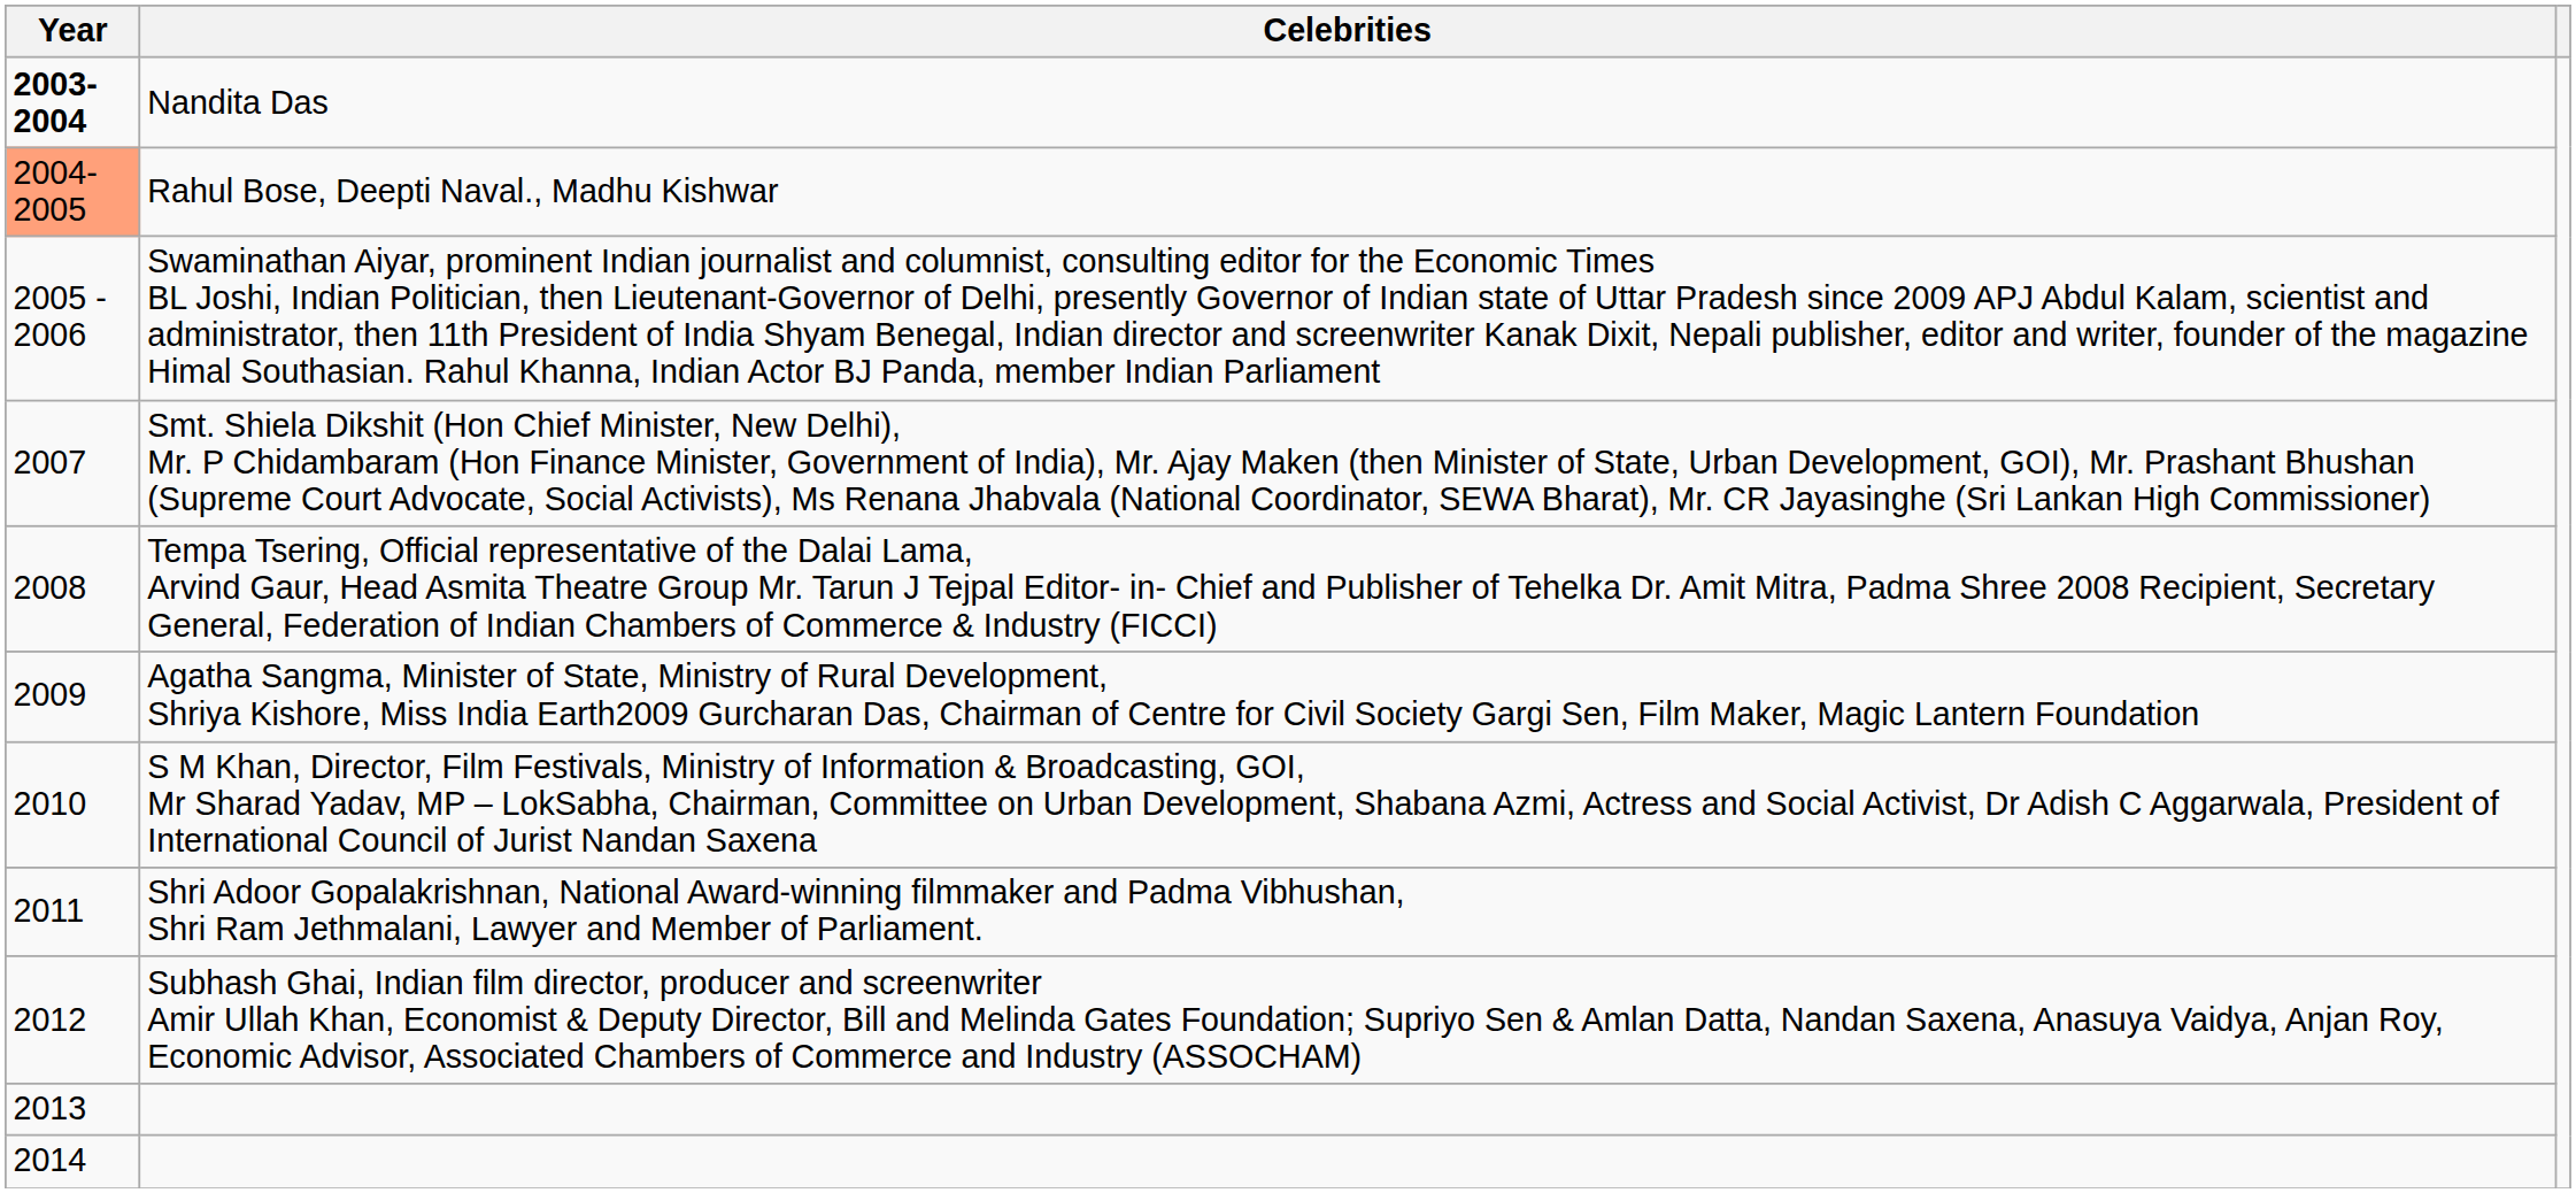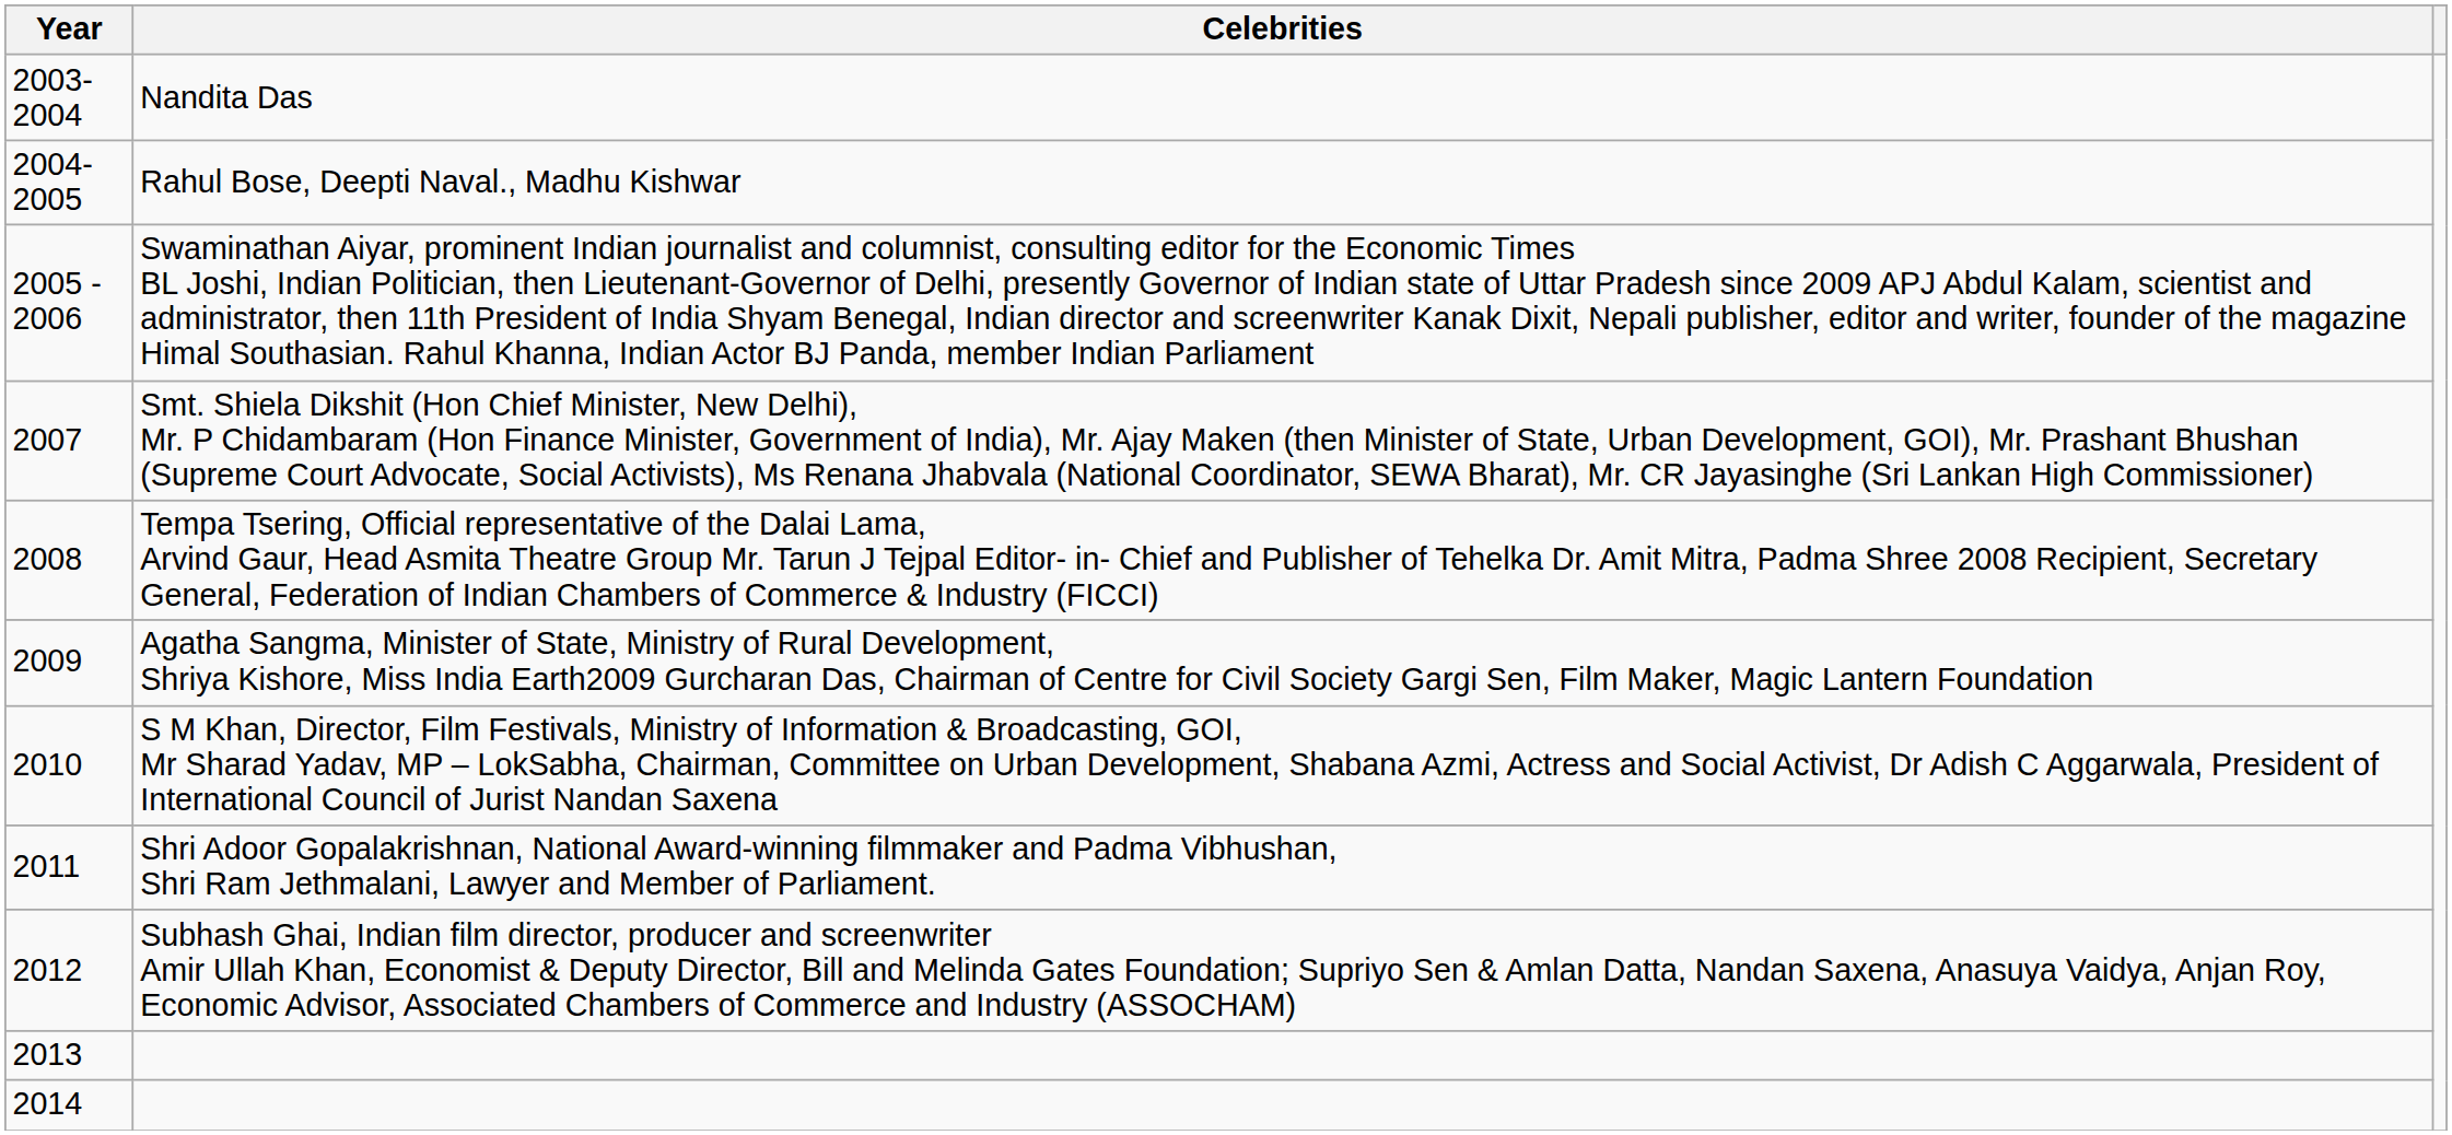Nandita Das | Year: bold -> normal
Rahul Bose, Deepti Naval., Madhu Kishwar | Year: lightsalmon background -> no background
